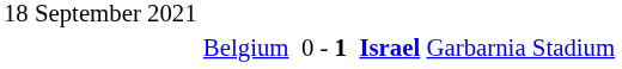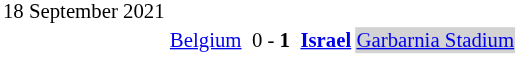Belgium | column 5: no background -> lightgrey background
